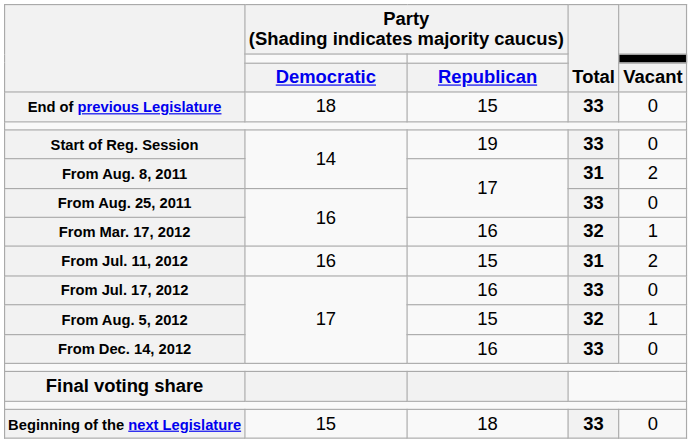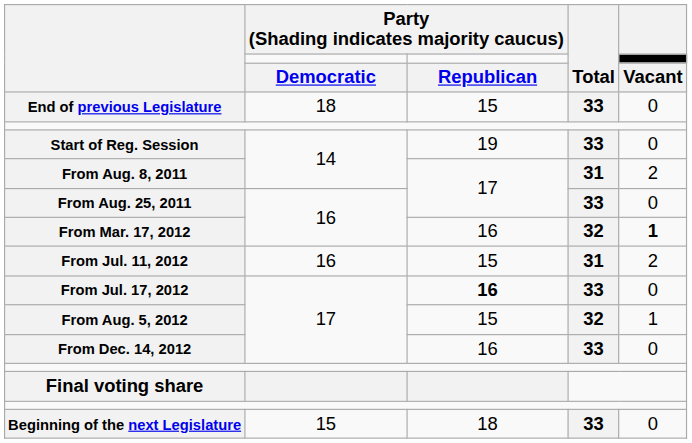From Mar. 17, 2012 | column 5: normal -> bold
From Jul. 17, 2012 | column 3: normal -> bold
